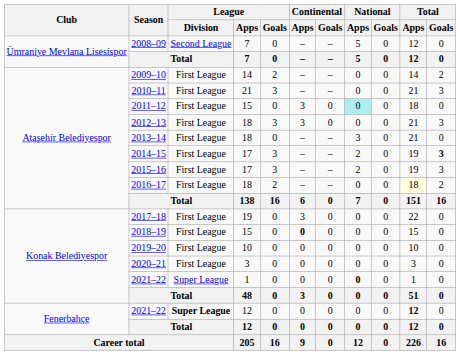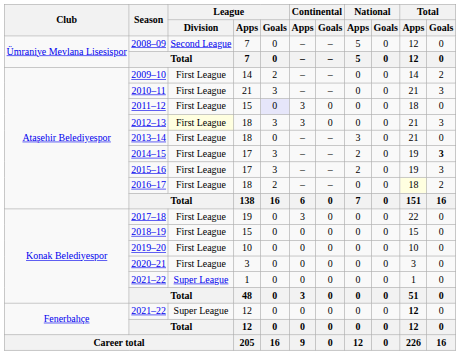2011–12 | League / Goals: no background -> lavender background
2011–12 | National / Apps: paleturquoise background -> no background
2012–13 | League / Division: no background -> lightyellow background
2018–19 | Continental / Apps: bold -> normal
2021–22 / 1 | National / Apps: bold -> normal
2021–22 / 12 | League / Division: bold -> normal
